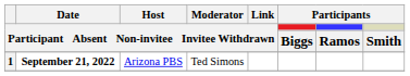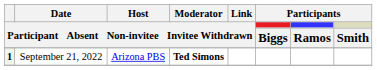1 | Date / Participant Absent Non-invitee Invitee Withdrawn: bold -> normal
1 | Moderator / Participant Absent Non-invitee Invitee Withdrawn: normal -> bold
